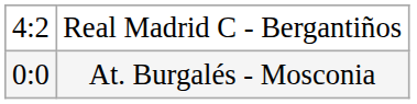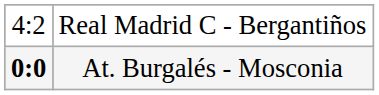At. Burgalés - Mosconia | column 1: normal -> bold
